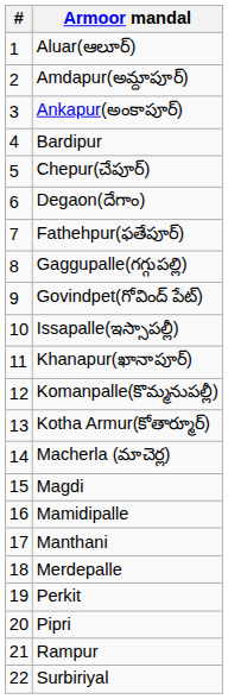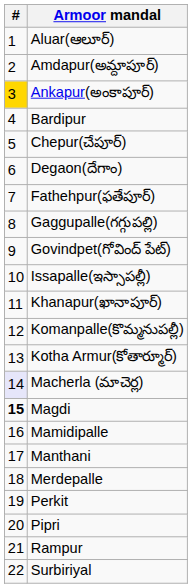Ankapur(అంకాపూర్) | #: no background -> gold background
Macherla (మాచెర్ల) | #: no background -> lavender background
Magdi | #: normal -> bold
